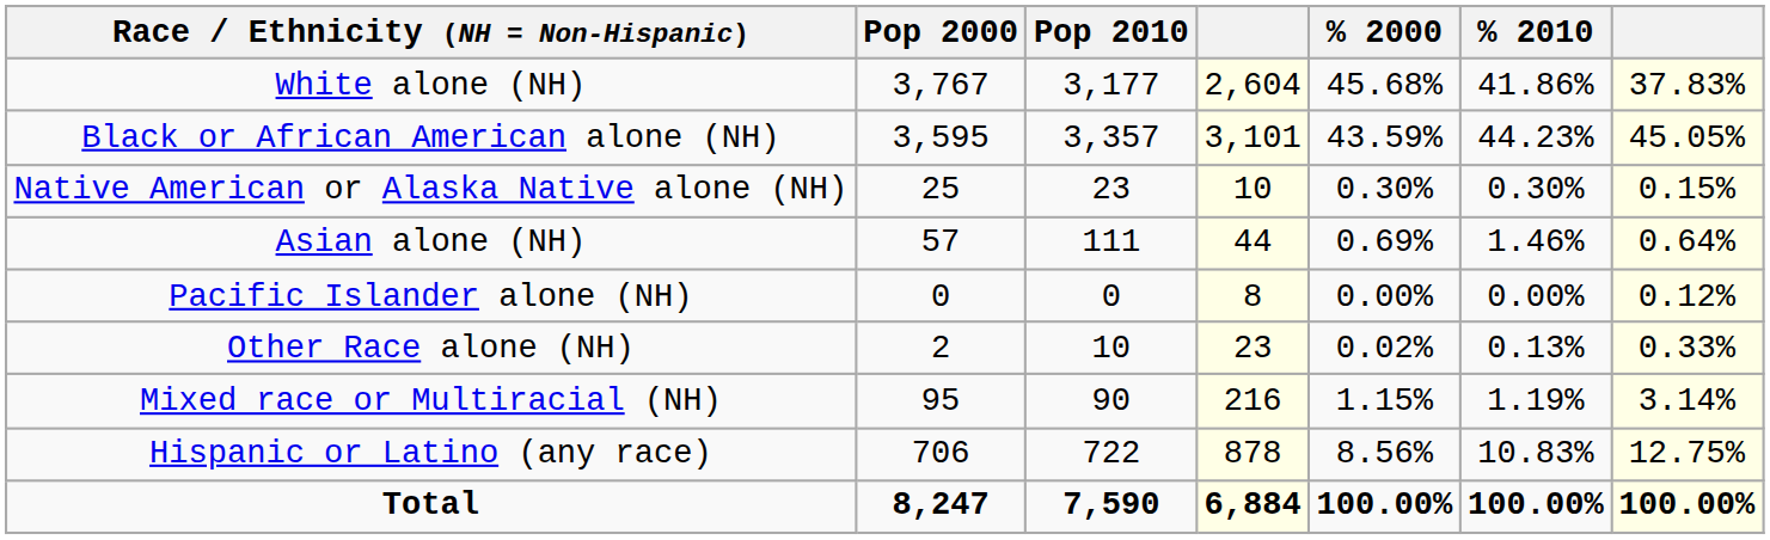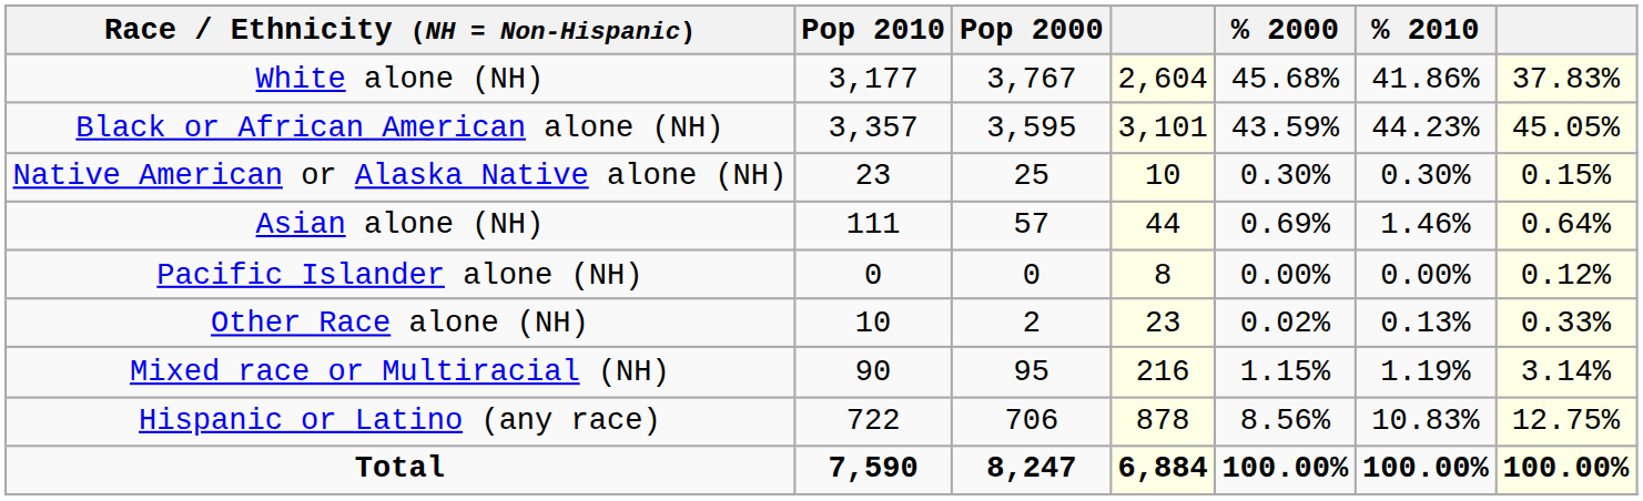columns swapped: Pop 2000 <-> Pop 2010
